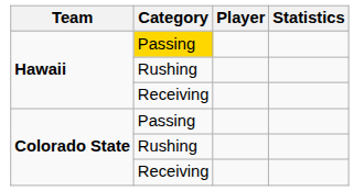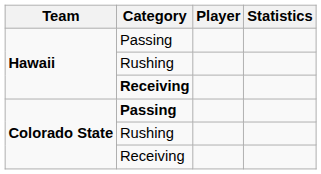Hawaii / Passing | Category: gold background -> no background
Hawaii / Receiving | Category: normal -> bold
Colorado State / Passing | Category: normal -> bold
